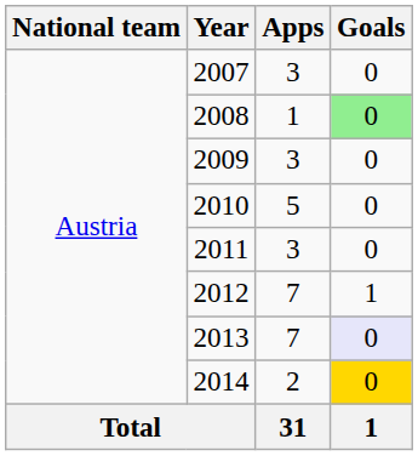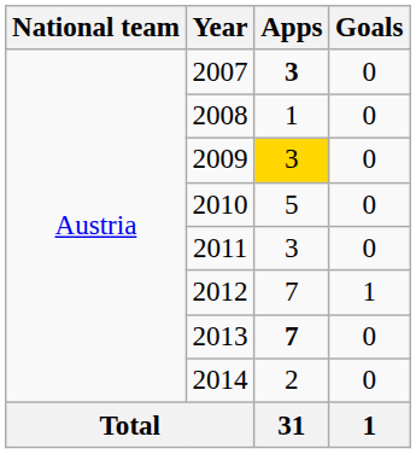2007 | Apps: normal -> bold
2008 | Goals: lightgreen background -> no background
2009 | Apps: no background -> gold background
2013 | Apps: normal -> bold
2013 | Goals: lavender background -> no background
2014 | Goals: gold background -> no background
